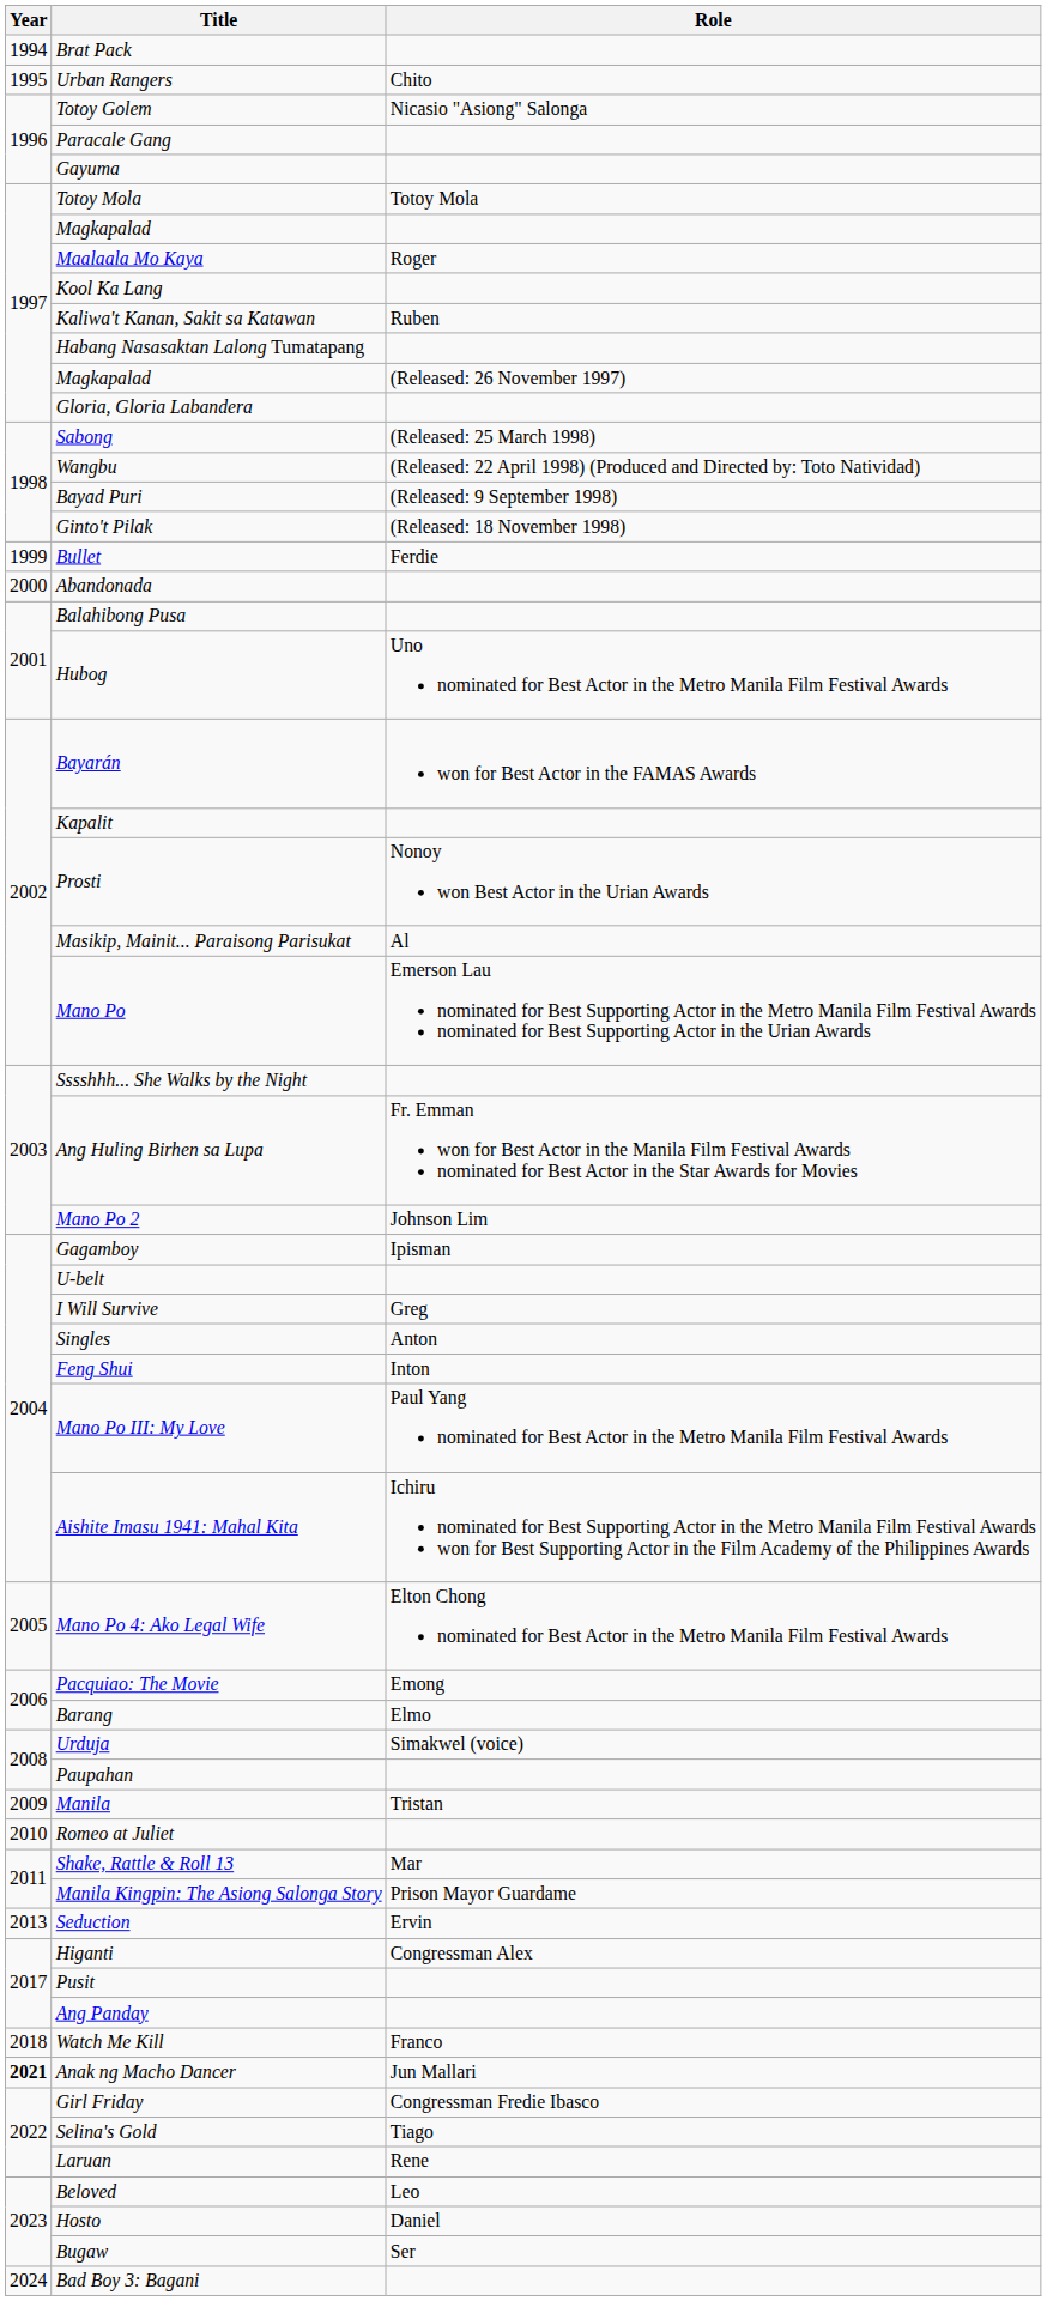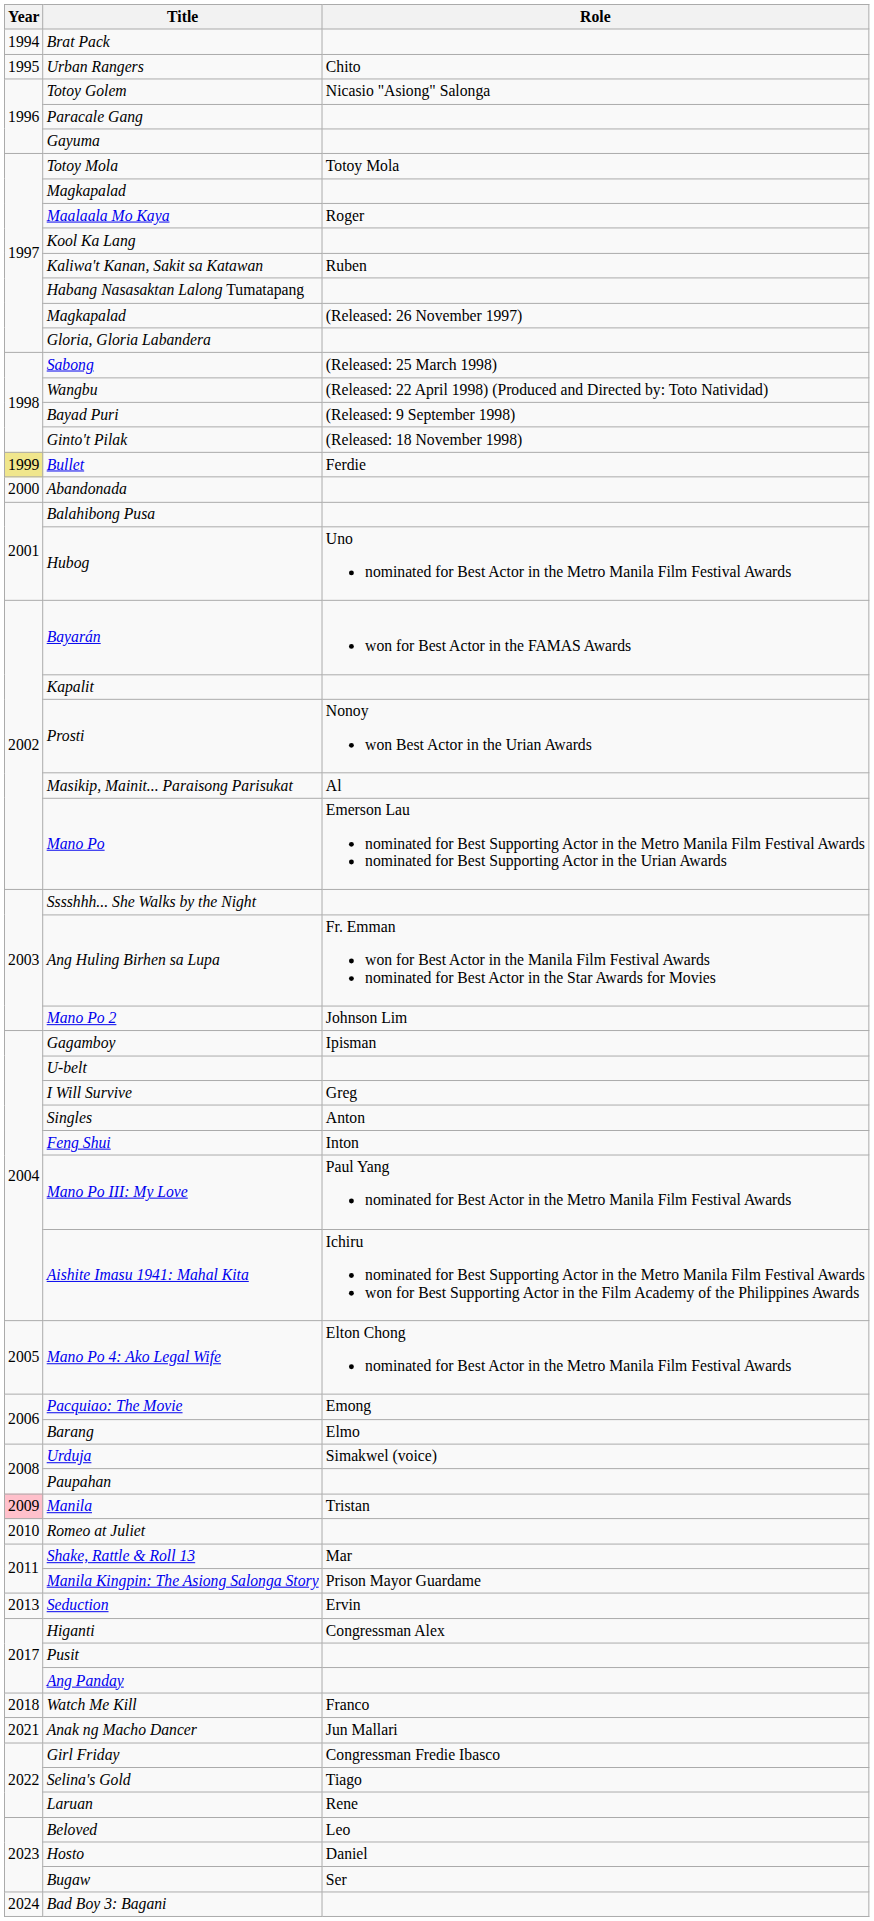Bullet | Year: no background -> khaki background
Manila | Year: no background -> pink background
Anak ng Macho Dancer | Year: bold -> normal
